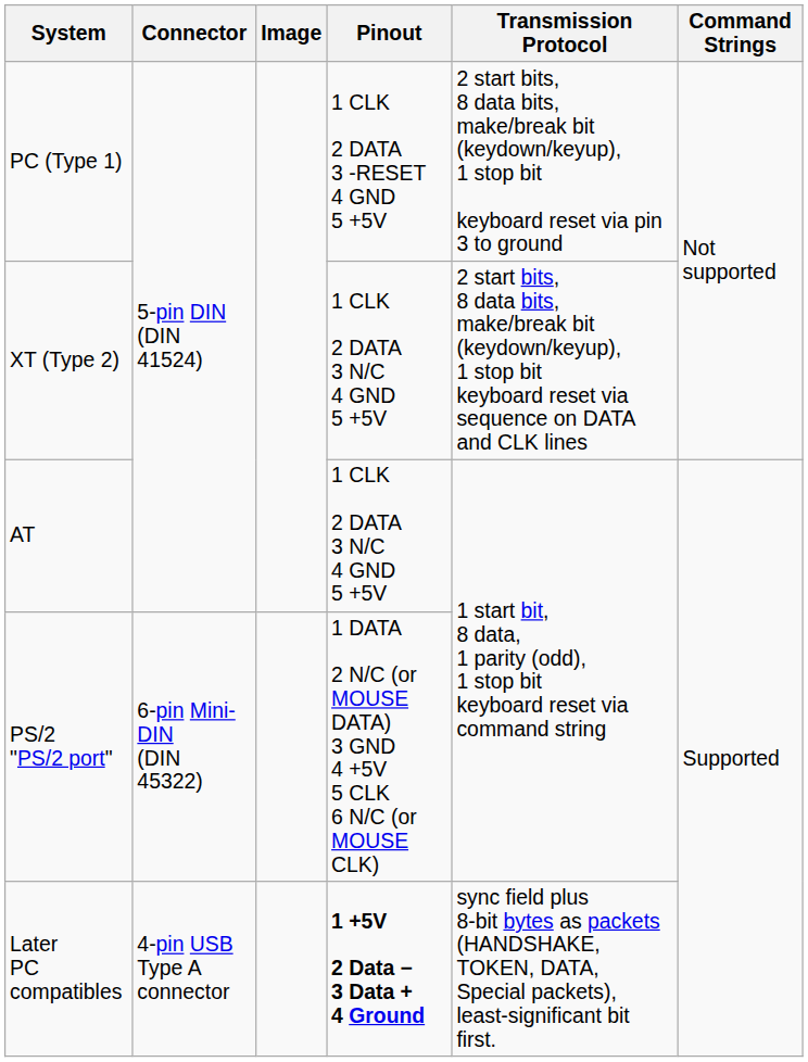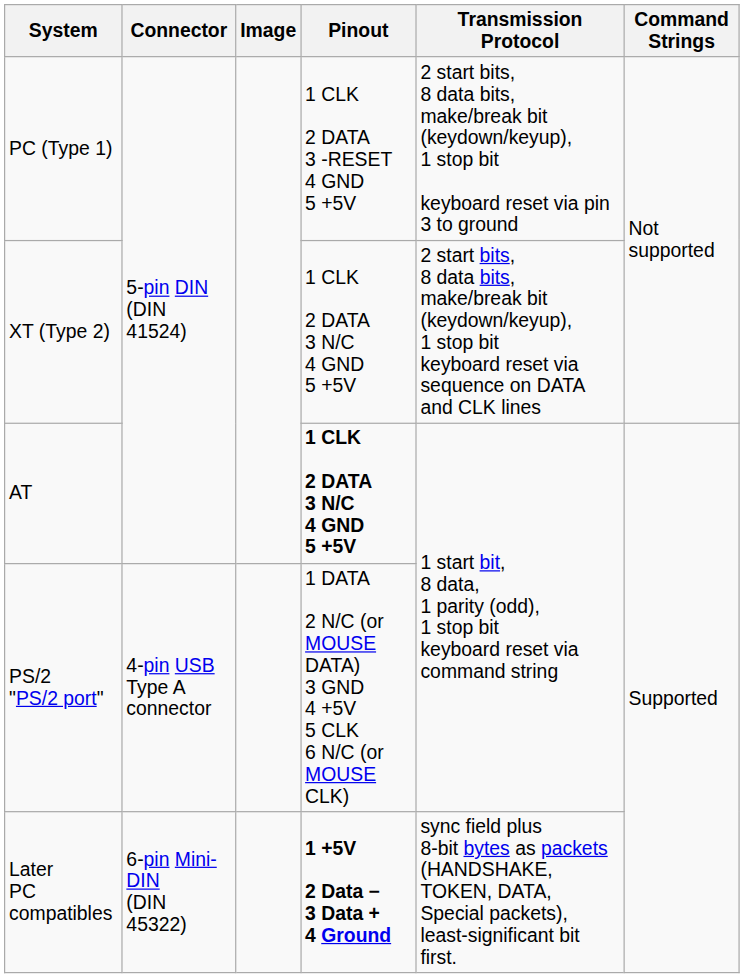AT | Pinout: normal -> bold
PS/2 "PS/2 port" | Connector: 6-pin Mini-DIN (DIN 45322) -> 4-pin USB Type A connector
Later PC compatibles | Connector: 4-pin USB Type A connector -> 6-pin Mini-DIN (DIN 45322)
